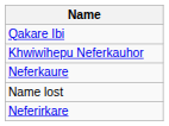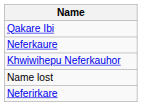row 3 | column 1: Khwiwihepu Neferkauhor -> Neferkaure
row 4 | column 1: Neferkaure -> Khwiwihepu Neferkauhor
